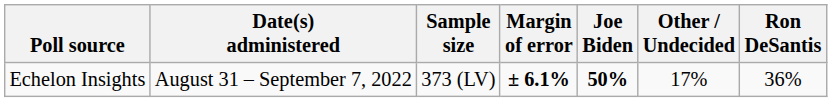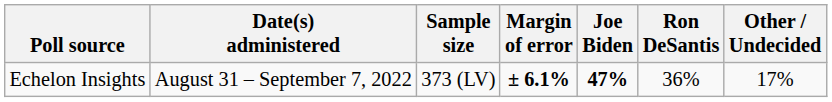columns swapped: Ron DeSantis <-> Other / Undecided
Echelon Insights | Joe Biden: 50% -> 47%
